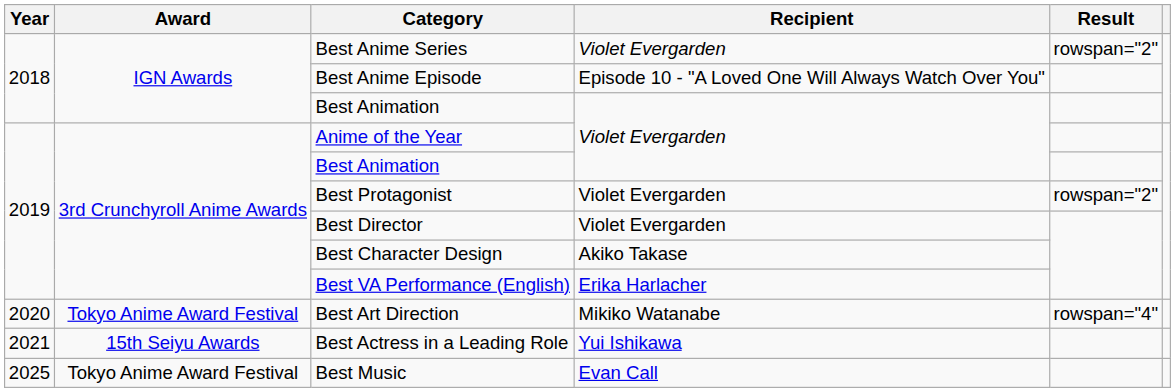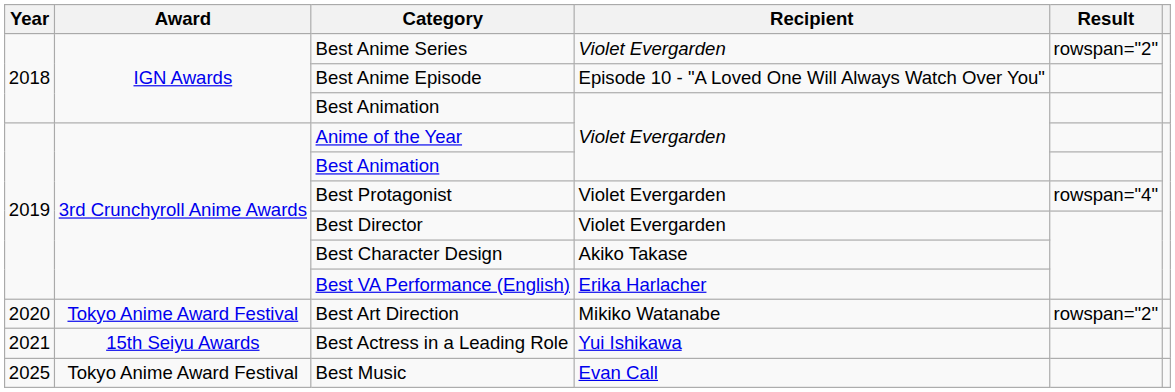Best Protagonist | Result: rowspan="2" -> rowspan="4"
Best Art Direction | Result: rowspan="4" -> rowspan="2"
